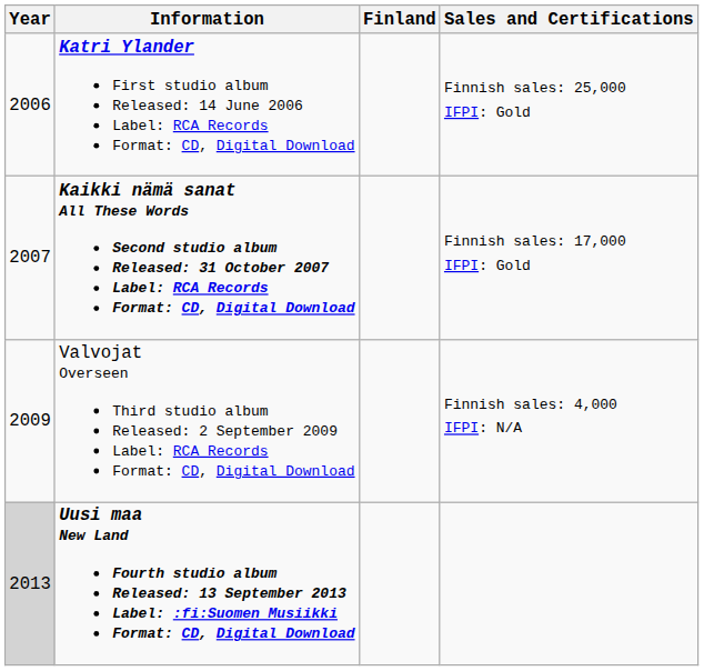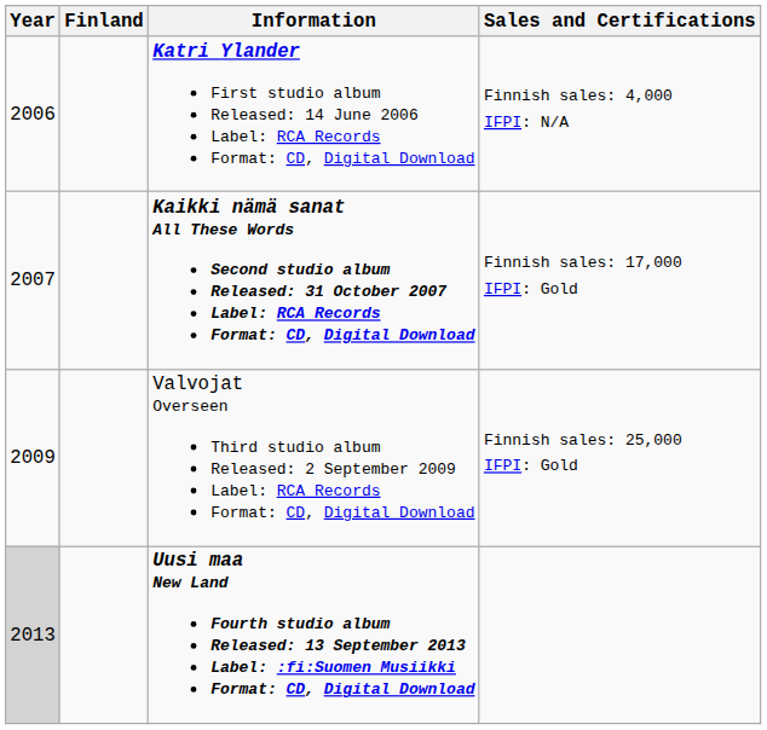columns swapped: Information <-> Finland
row 2 | Sales and Certifications: Finnish sales: 25,000 IFPI: Gold -> Finnish sales: 4,000 IFPI: N/A
row 4 | Sales and Certifications: Finnish sales: 4,000 IFPI: N/A -> Finnish sales: 25,000 IFPI: Gold
